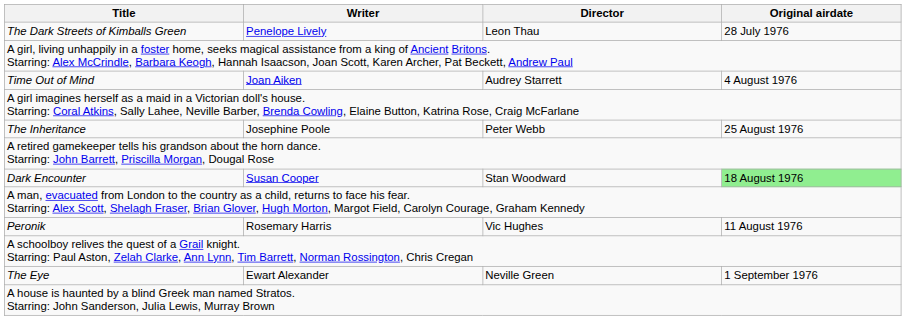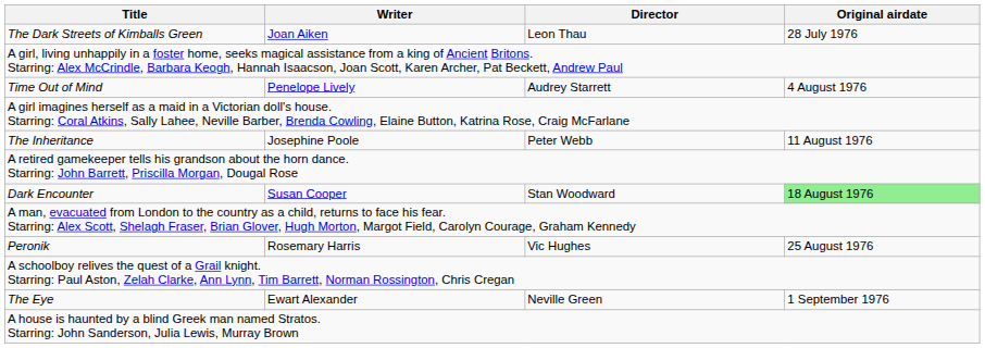The Dark Streets of Kimballs Green | Writer: Penelope Lively -> Joan Aiken
Time Out of Mind | Writer: Joan Aiken -> Penelope Lively
The Inheritance | Original airdate: 25 August 1976 -> 11 August 1976
Peronik | Original airdate: 11 August 1976 -> 25 August 1976
